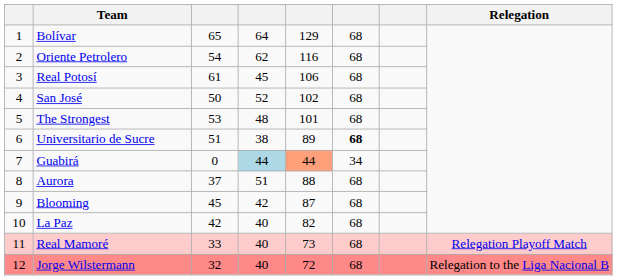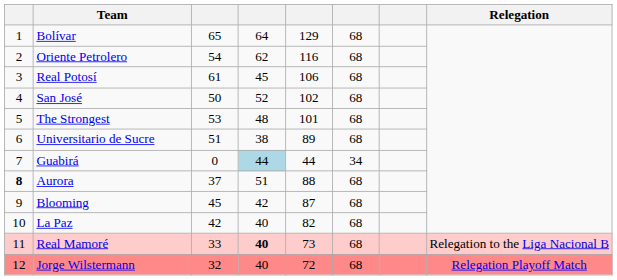Universitario de Sucre | column 6: bold -> normal
Guabirá | column 5: lightsalmon background -> no background
Aurora | column 1: normal -> bold
Real Mamoré | column 4: normal -> bold
Real Mamoré | Relegation: Relegation Playoff Match -> Relegation to the Liga Nacional B
Jorge Wilstermann | Relegation: Relegation to the Liga Nacional B -> Relegation Playoff Match
